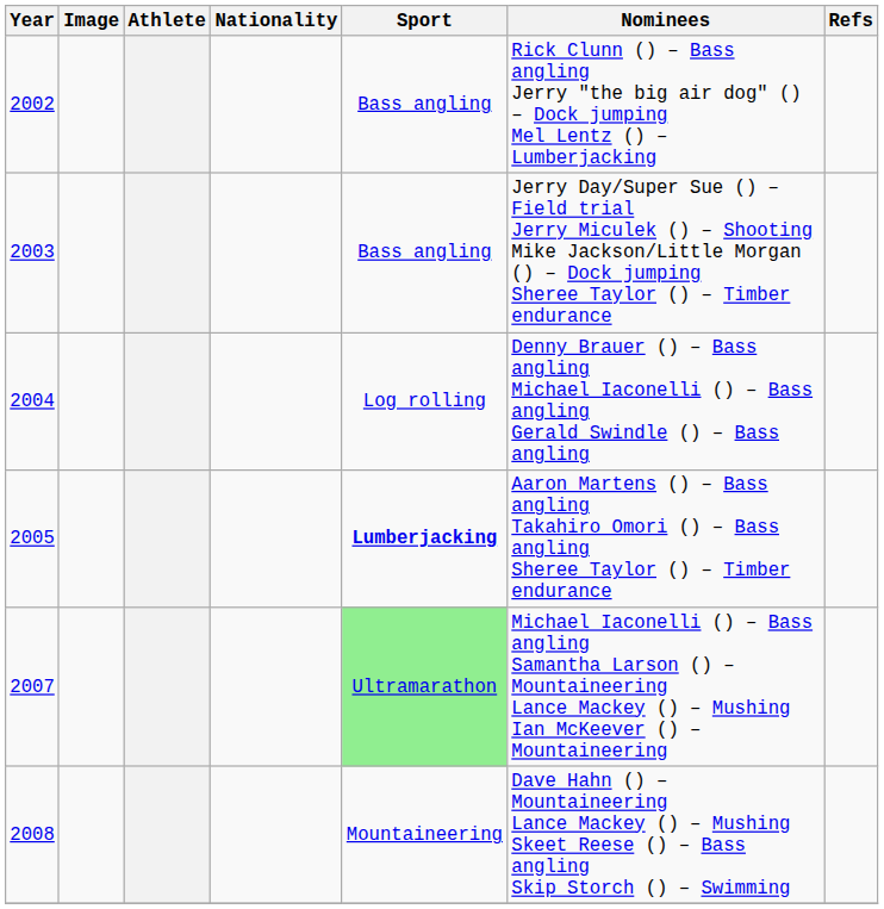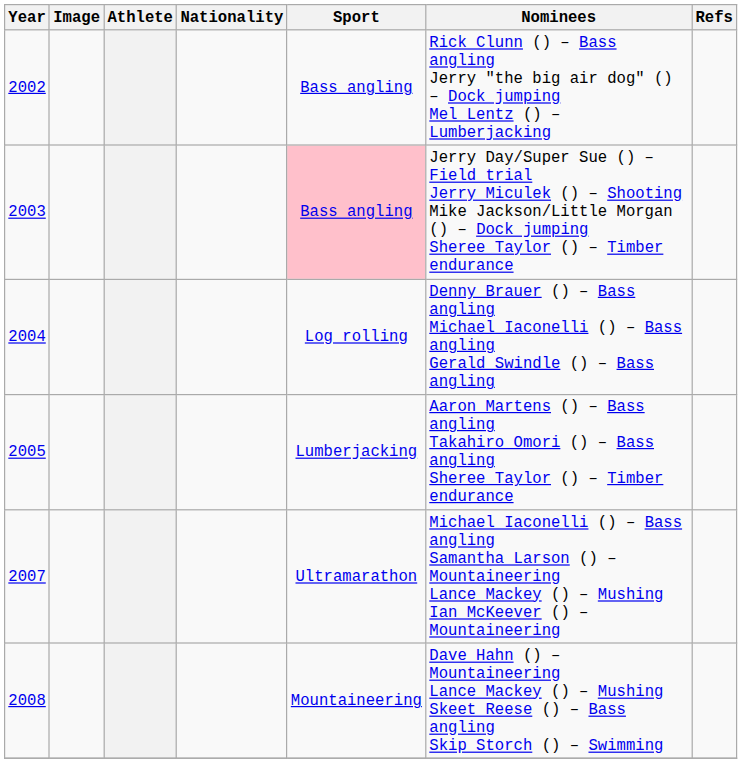2003 | Sport: no background -> pink background
2005 | Sport: bold -> normal
2007 | Sport: lightgreen background -> no background
